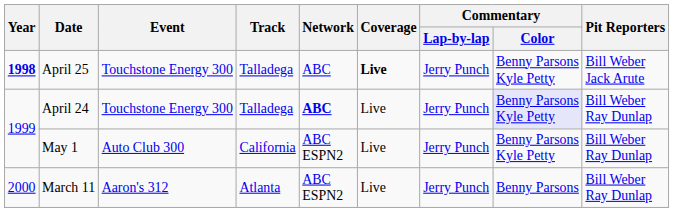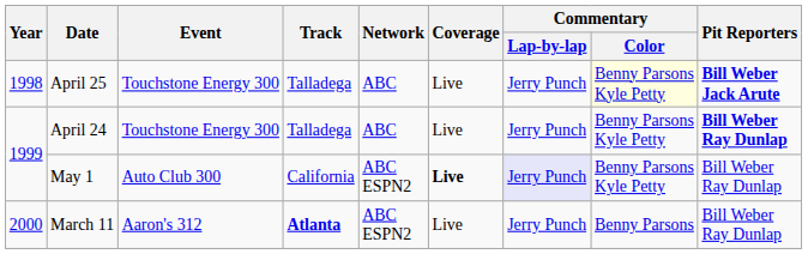April 25 | Year: bold -> normal
April 25 | Coverage: bold -> normal
April 25 | Commentary / Color: no background -> lightyellow background
April 25 | Pit Reporters: normal -> bold
April 24 | Network: bold -> normal
April 24 | Commentary / Color: lavender background -> no background
April 24 | Pit Reporters: normal -> bold
May 1 | Coverage: normal -> bold
May 1 | Commentary / Lap-by-lap: no background -> lavender background
March 11 | Track: normal -> bold
